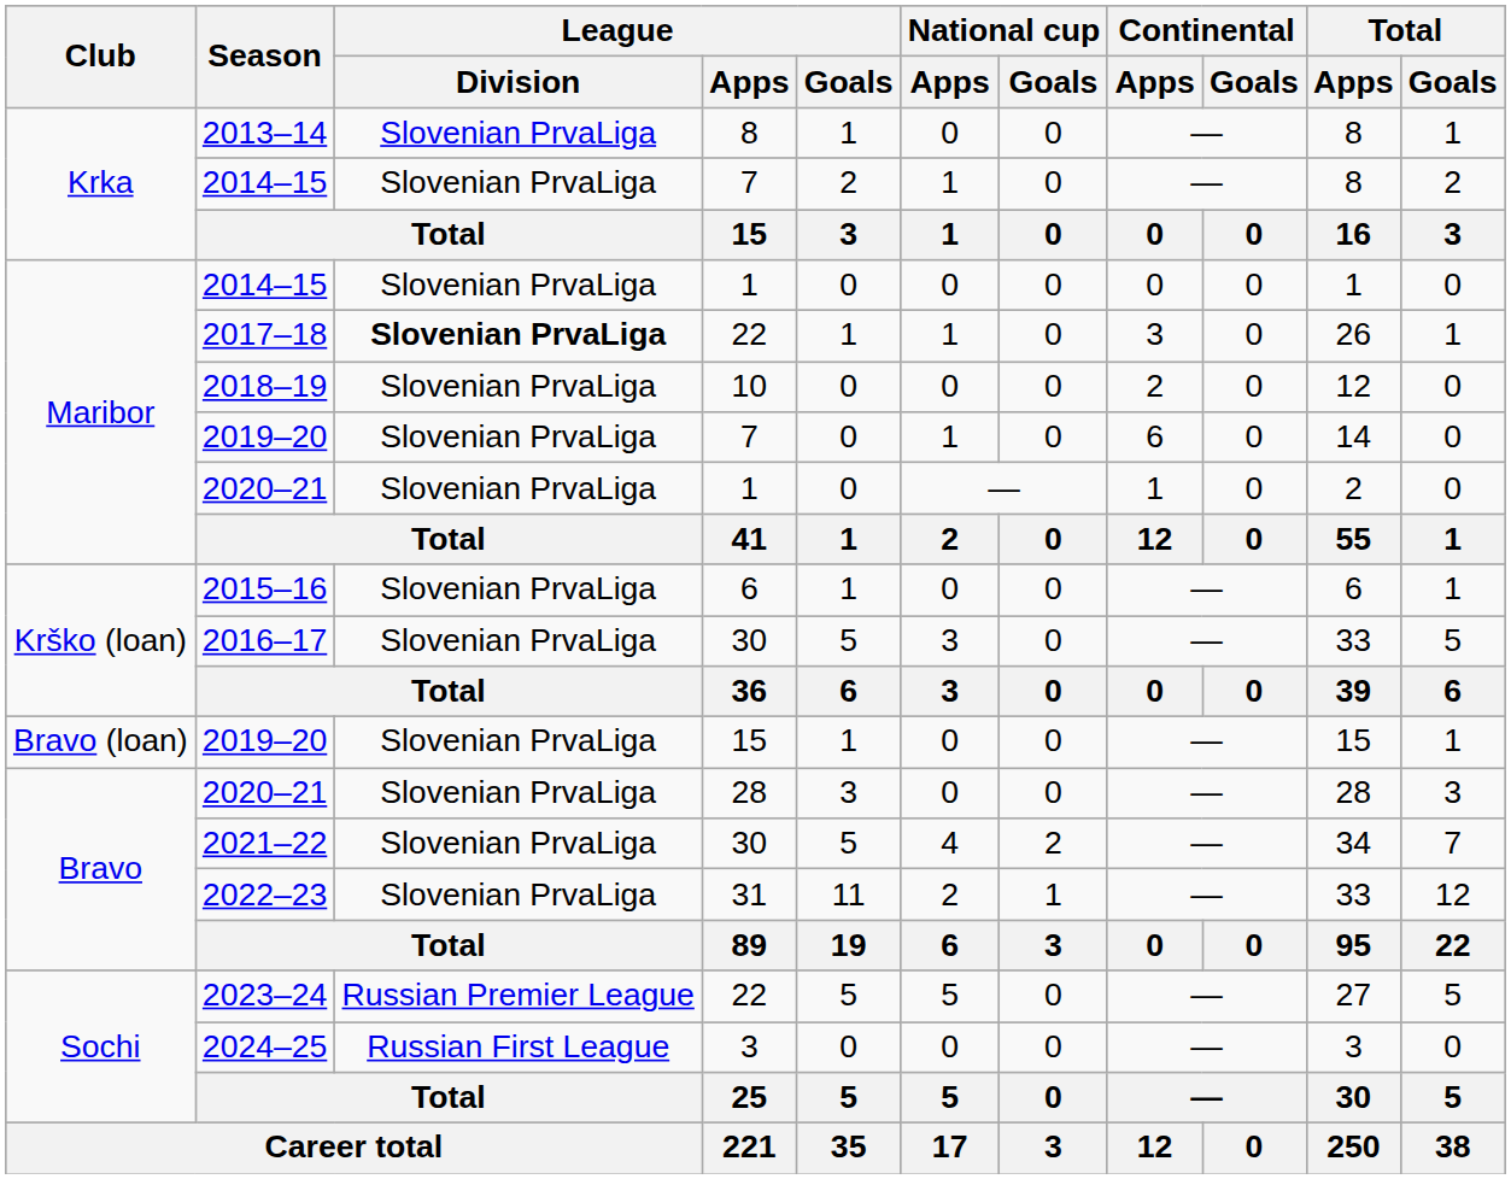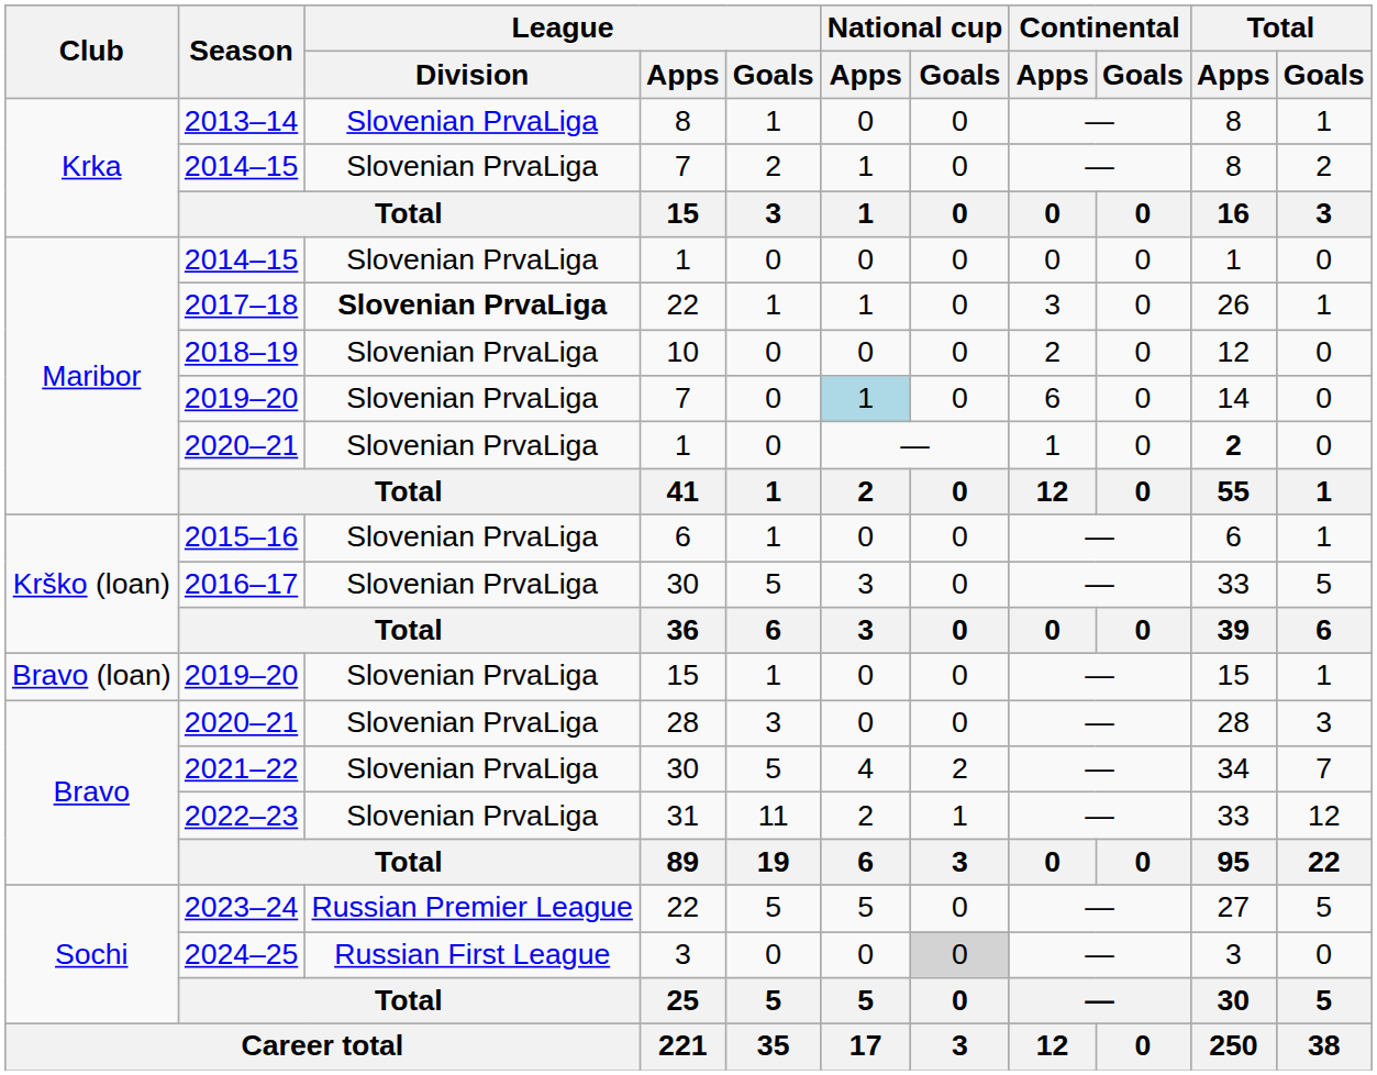2019–20 / 7 | National cup / Apps: no background -> lightblue background
2020–21 / 1 | Total / Apps: normal -> bold
2024–25 | National cup / Goals: no background -> lightgrey background
